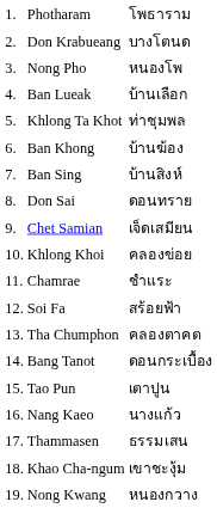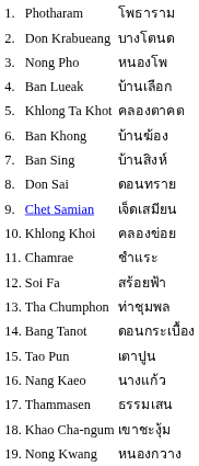Khlong Ta Khot | column 3: ท่าชุมพล -> คลองตาคต
Tha Chumphon | column 3: คลองตาคต -> ท่าชุมพล
